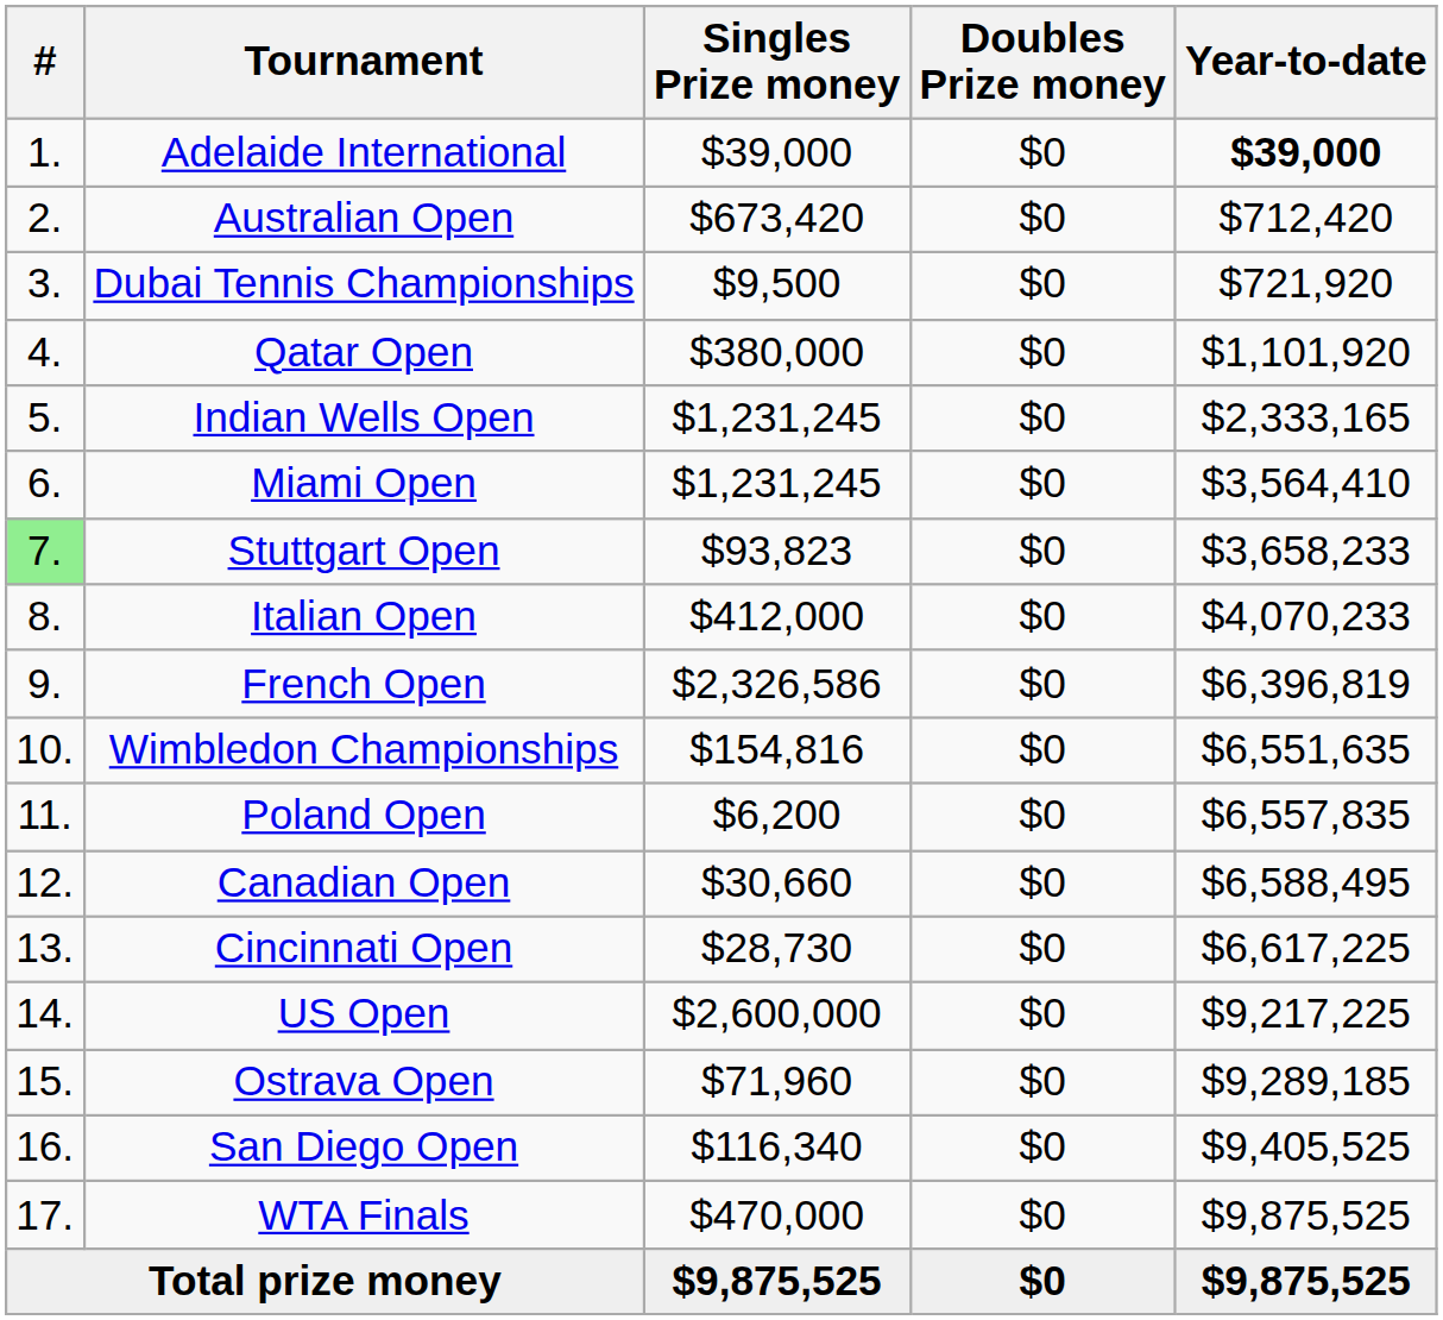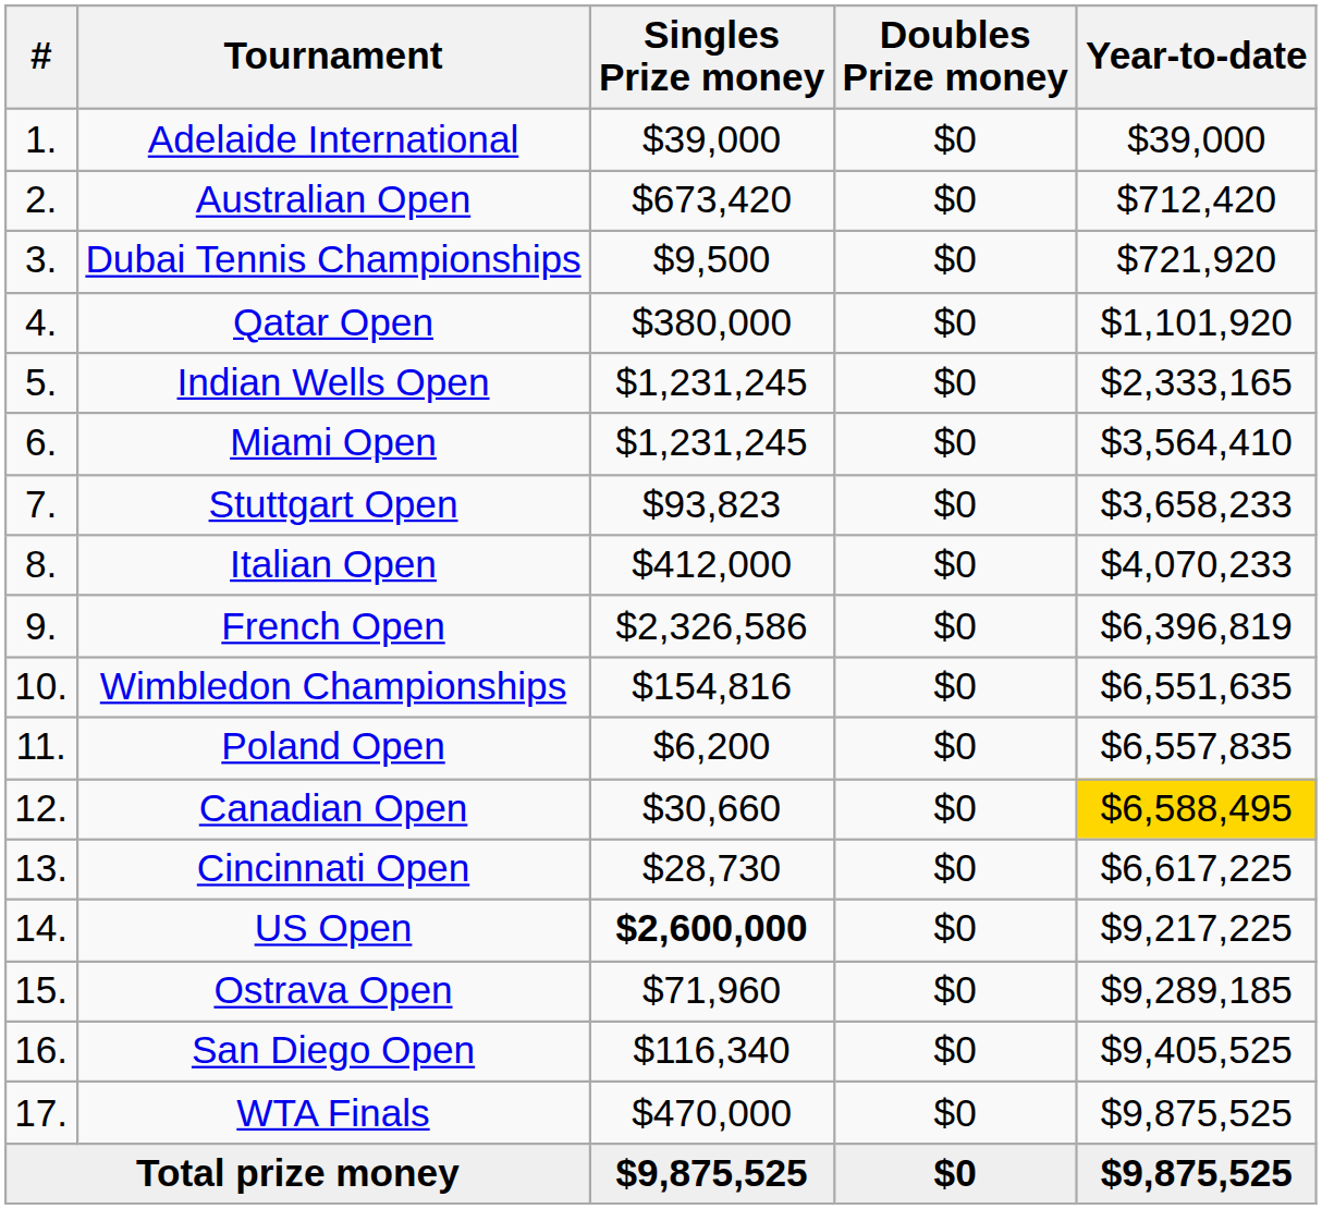Adelaide International | Year-to-date: bold -> normal
Stuttgart Open | #: lightgreen background -> no background
Canadian Open | Year-to-date: no background -> gold background
US Open | Singles Prize money: normal -> bold
